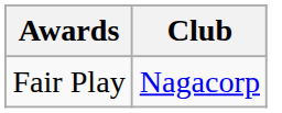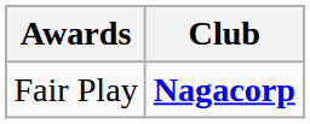Fair Play | Club: normal -> bold
